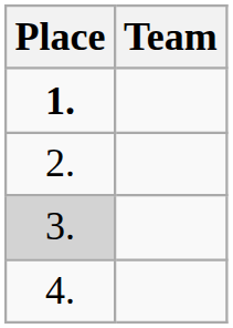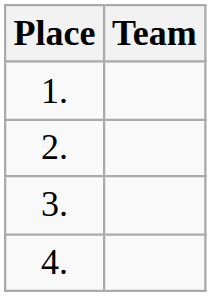1. | Place: bold -> normal
3. | Place: lightgrey background -> no background
